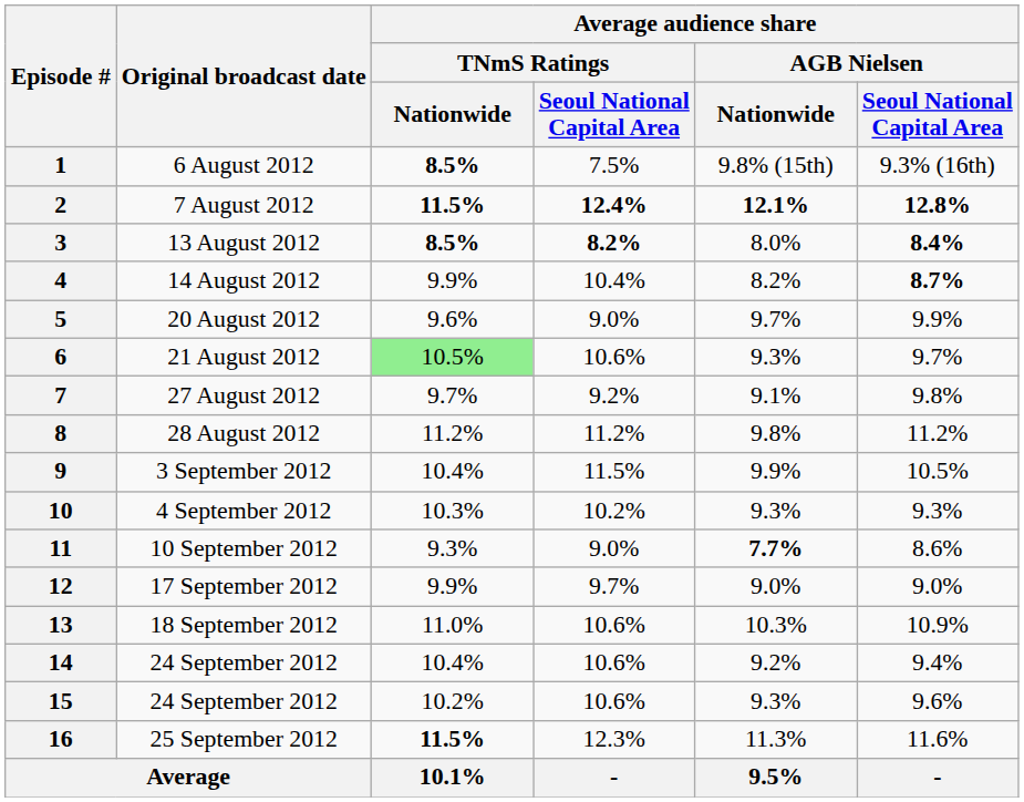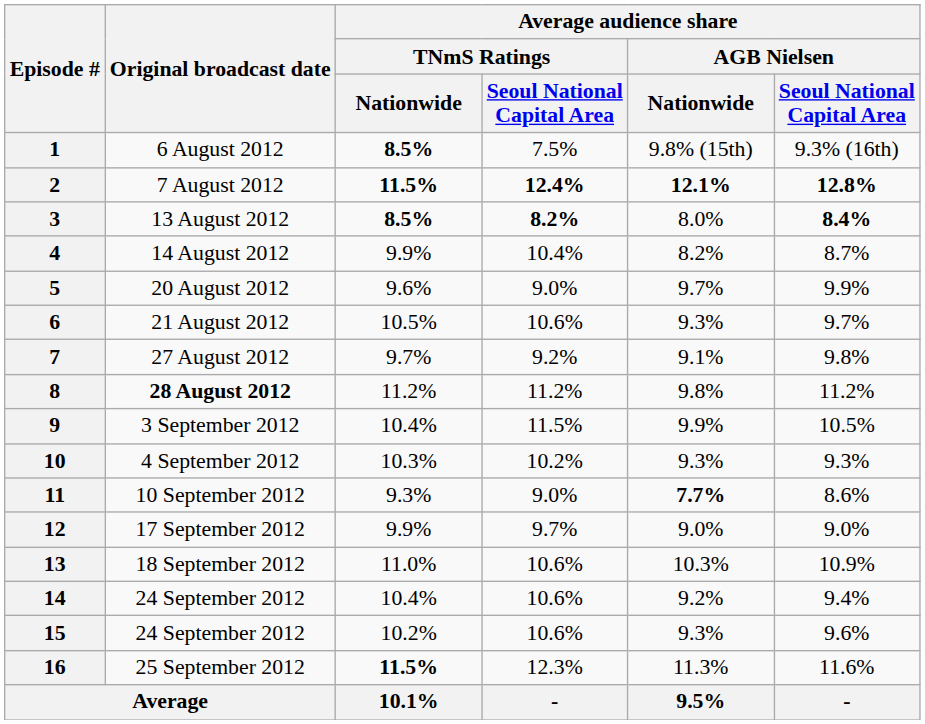4 | column 6: bold -> normal
6 | Average audience share / TNmS Ratings / Nationwide: lightgreen background -> no background
8 | Original broadcast date: normal -> bold
